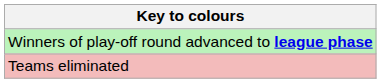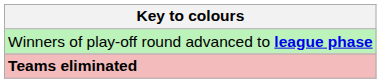row 3 | column 1: normal -> bold
